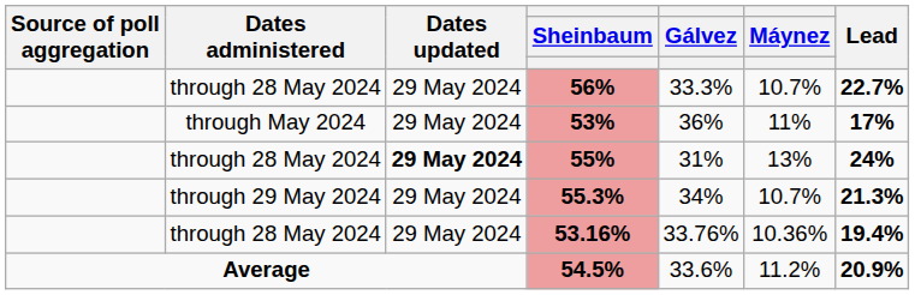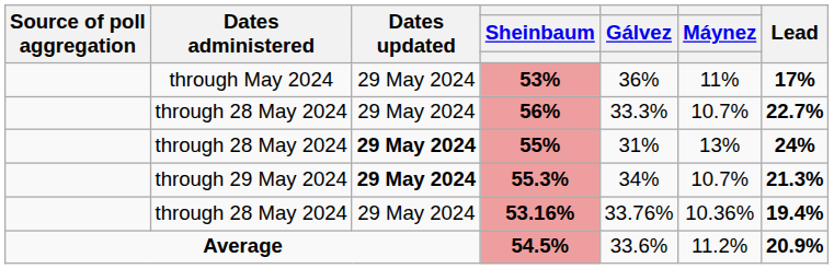rows swapped: 53% <-> 56%
55.3% | Dates updated: normal -> bold
